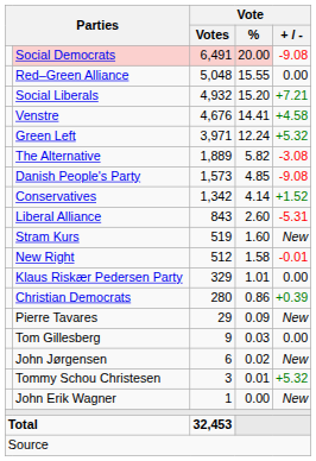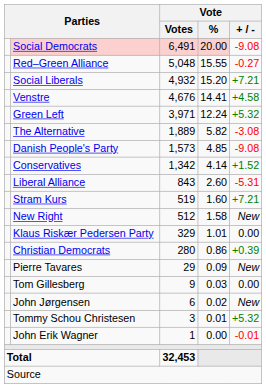Red–Green Alliance | Vote / + / -: 0.00 -> -0.27
Stram Kurs | Vote / + / -: New -> +7.21
New Right | Vote / + / -: -0.01 -> New
John Erik Wagner | Vote / + / -: New -> -0.01
